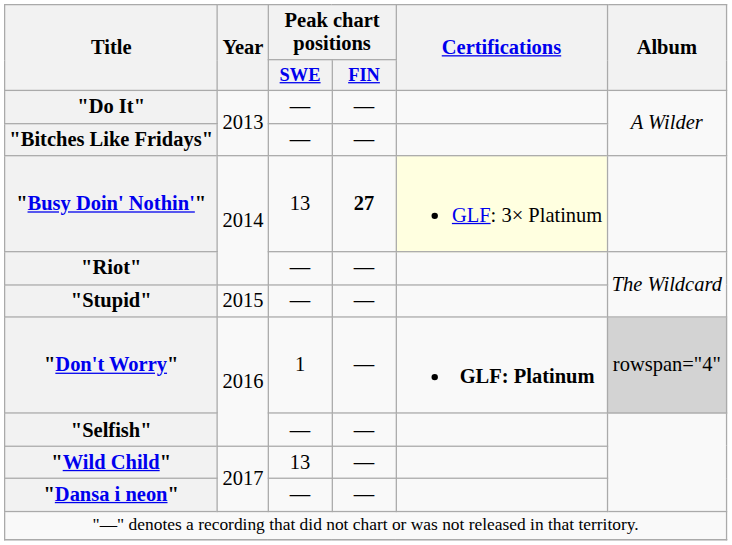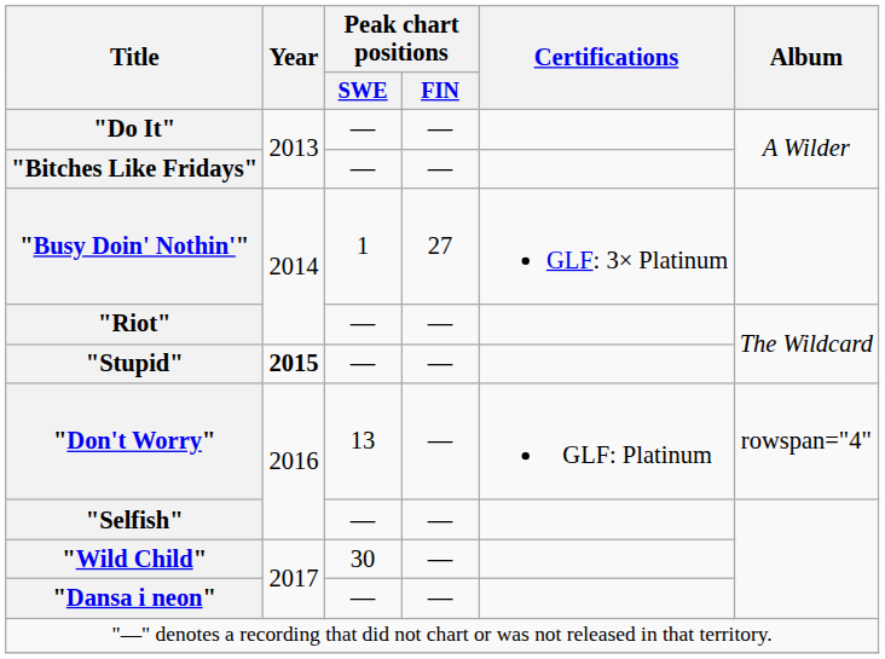"Busy Doin' Nothin'" | Peak chart positions / SWE: 13 -> 1
"Busy Doin' Nothin'" | Peak chart positions / FIN: bold -> normal
"Busy Doin' Nothin'" | Certifications: lightyellow background -> no background
"Stupid" | Year: normal -> bold
"Don't Worry" | Peak chart positions / SWE: 1 -> 13
"Don't Worry" | Certifications: bold -> normal
"Don't Worry" | Album: lightgrey background -> no background
"Wild Child" | Peak chart positions / SWE: 13 -> 30
